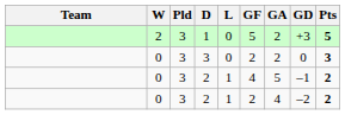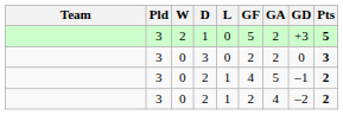columns swapped: Pld <-> W
